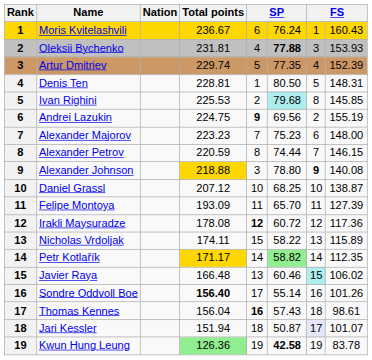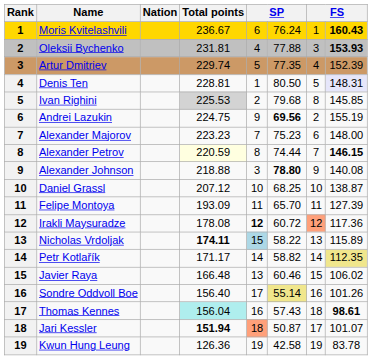Moris Kvitelashvili | column 8: normal -> bold
Oleksii Bychenko | column 6: bold -> normal
Oleksii Bychenko | column 8: normal -> bold
Denis Ten | column 8: no background -> lavender background
Ivan Righini | Total points: no background -> lightgrey background
Ivan Righini | column 6: paleturquoise background -> no background
Andrei Lazukin | column 5: bold -> normal
Andrei Lazukin | column 6: normal -> bold
Alexander Petrov | Total points: no background -> lightyellow background
Alexander Petrov | column 8: normal -> bold
Alexander Johnson | Total points: gold background -> no background
Alexander Johnson | column 6: normal -> bold
Alexander Johnson | column 7: bold -> normal
Irakli Maysuradze | column 7: no background -> lightsalmon background
Nicholas Vrdoljak | Total points: normal -> bold
Nicholas Vrdoljak | column 5: no background -> lightblue background
Petr Kotlařík | Total points: gold background -> no background
Petr Kotlařík | column 6: lightgreen background -> no background
Petr Kotlařík | column 8: no background -> khaki background
Javier Raya | column 7: paleturquoise background -> no background
Sondre Oddvoll Boe | Total points: bold -> normal
Sondre Oddvoll Boe | column 6: no background -> khaki background
Thomas Kennes | Total points: no background -> paleturquoise background
Thomas Kennes | column 5: bold -> normal
Thomas Kennes | column 8: normal -> bold
Jari Kessler | Total points: normal -> bold
Jari Kessler | column 5: no background -> lightsalmon background
Jari Kessler | column 7: lavender background -> no background
Kwun Hung Leung | Total points: lightgreen background -> no background
Kwun Hung Leung | column 6: bold -> normal
